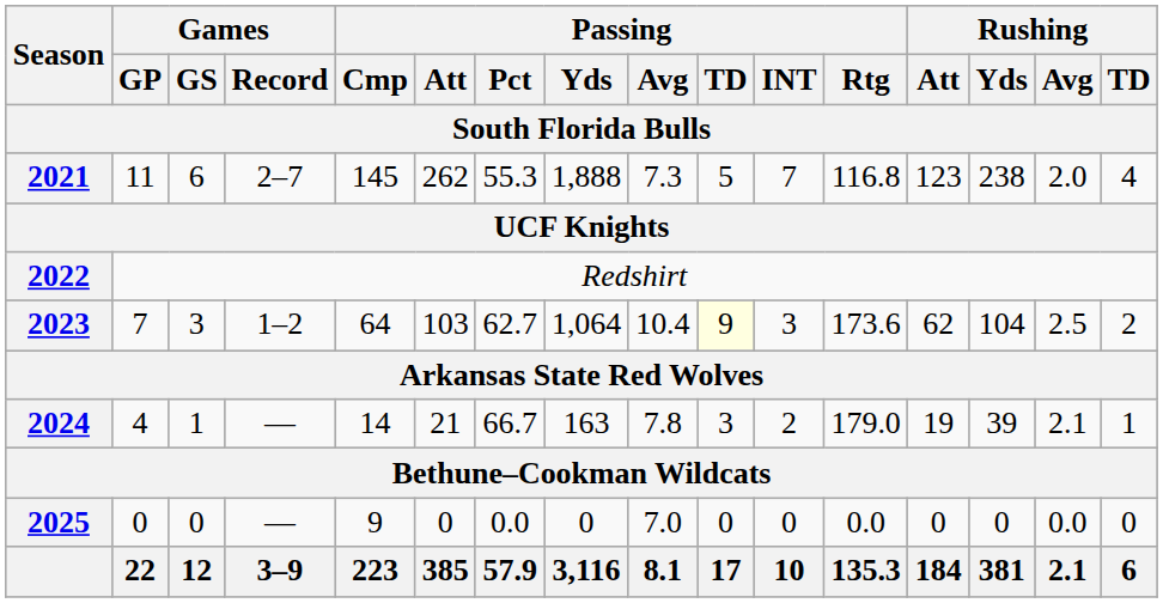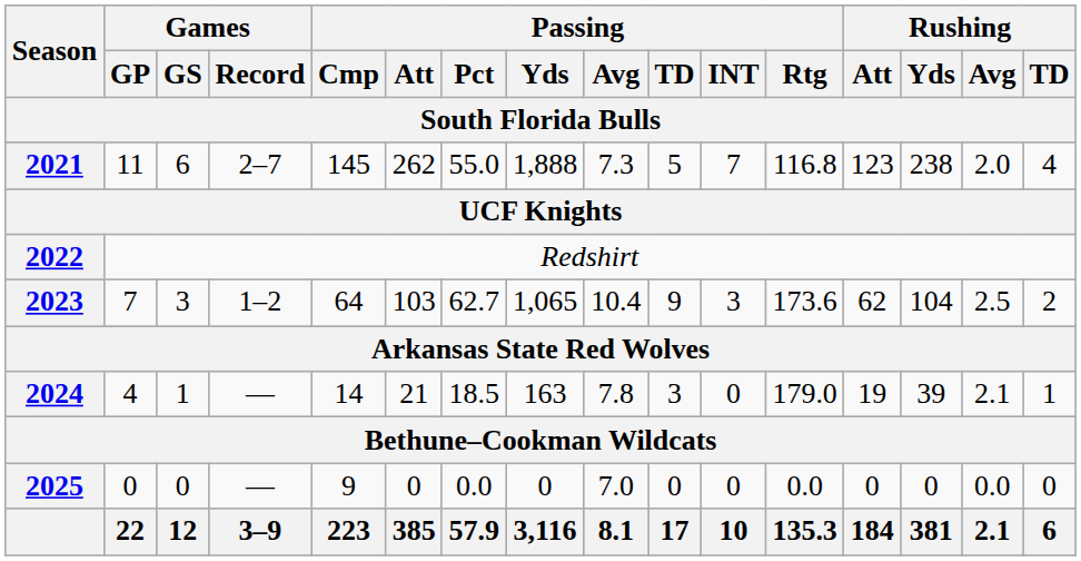2021 | Passing / Pct / South Florida Bulls: 55.3 -> 55.0
2023 | Passing / Yds / South Florida Bulls: 1,064 -> 1,065
2023 | Passing / TD / South Florida Bulls: lightyellow background -> no background
2024 | Passing / Pct / South Florida Bulls: 66.7 -> 18.5
2024 | Passing / INT / South Florida Bulls: 2 -> 0
